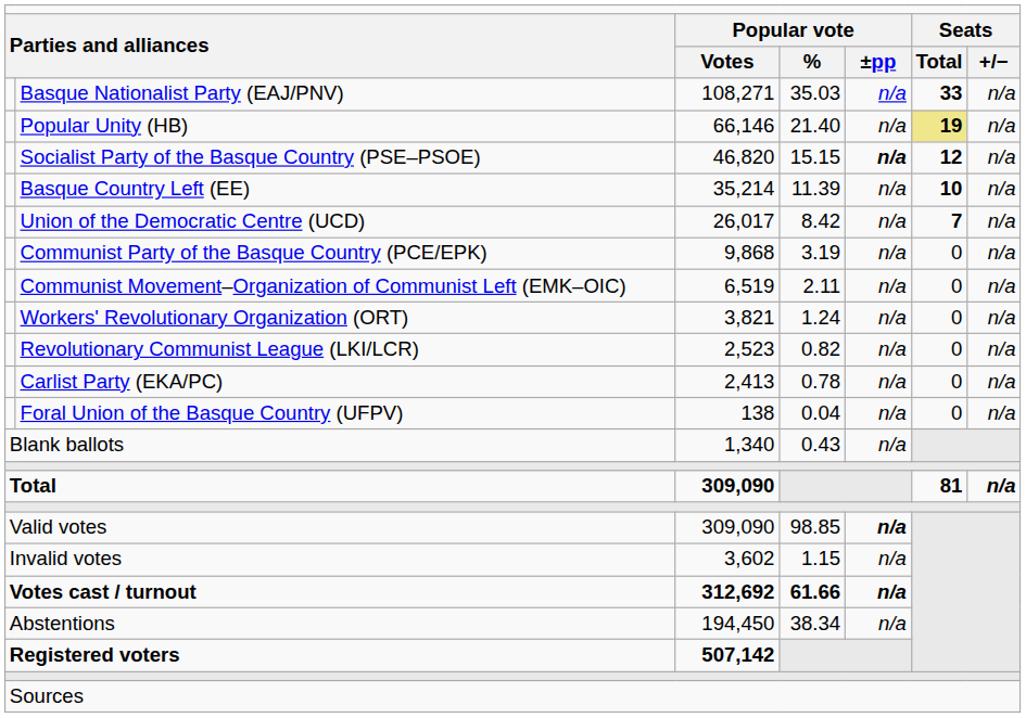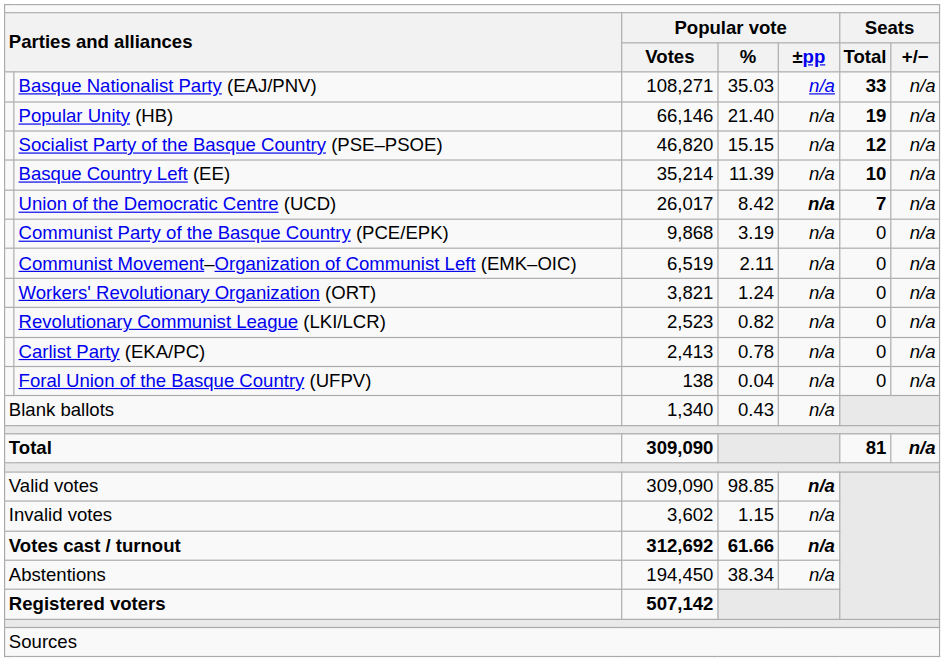Popular Unity (HB) | column 6: khaki background -> no background
Socialist Party of the Basque Country (PSE–PSOE) | column 5: bold -> normal
Union of the Democratic Centre (UCD) | column 5: normal -> bold
